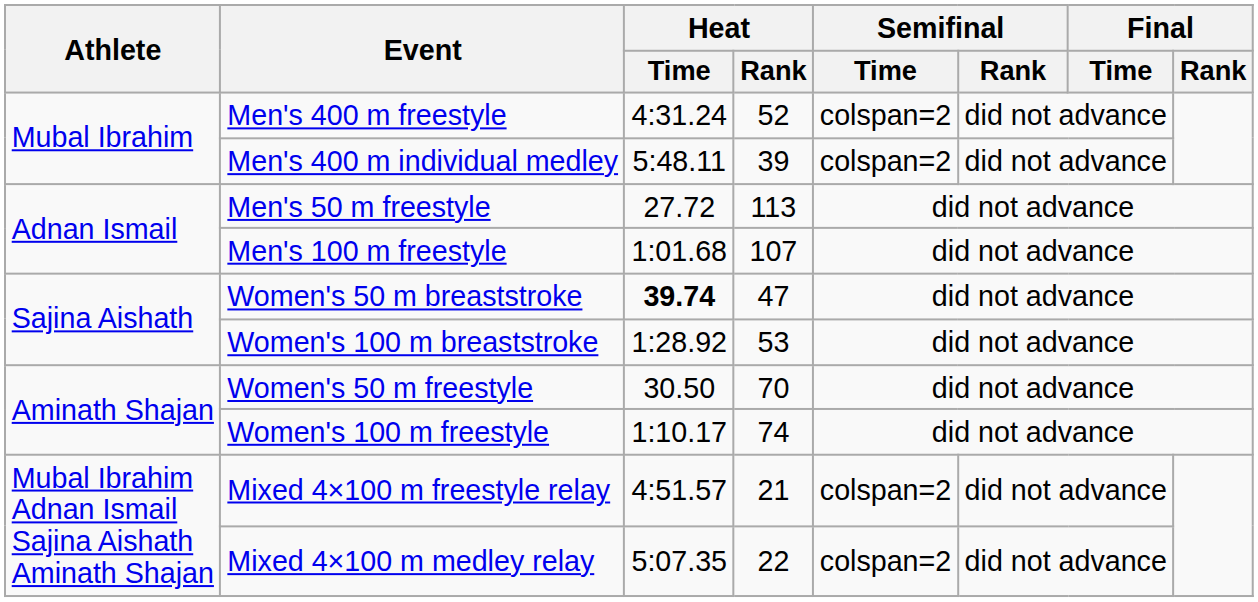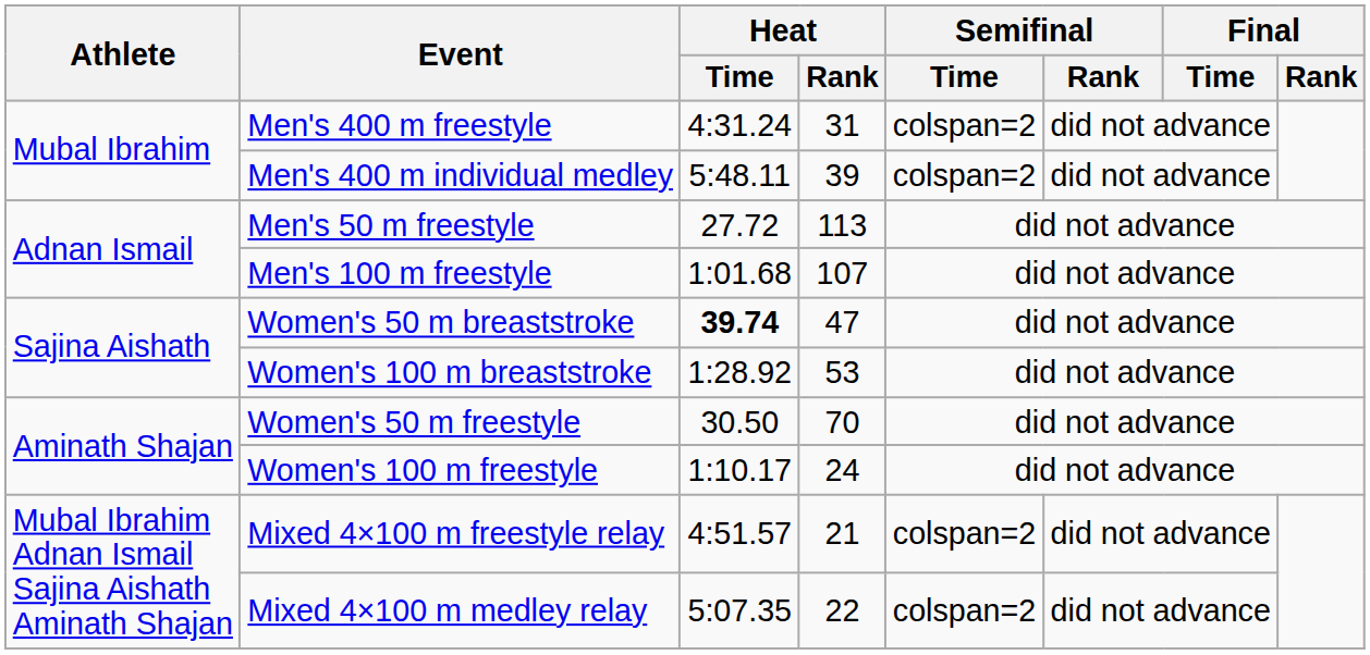Men's 400 m freestyle | Heat / Rank: 52 -> 31
Women's 100 m freestyle | Heat / Rank: 74 -> 24
